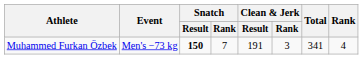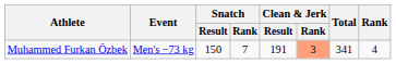Muhammed Furkan Özbek | Snatch / Result: bold -> normal
Muhammed Furkan Özbek | Clean & Jerk / Rank: no background -> lightsalmon background
